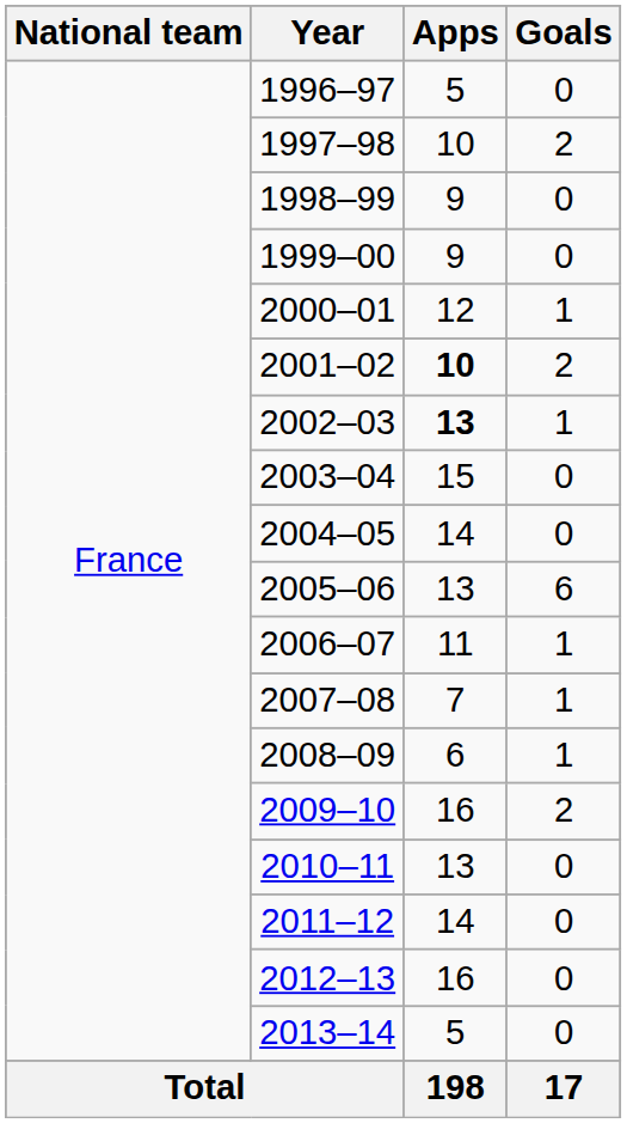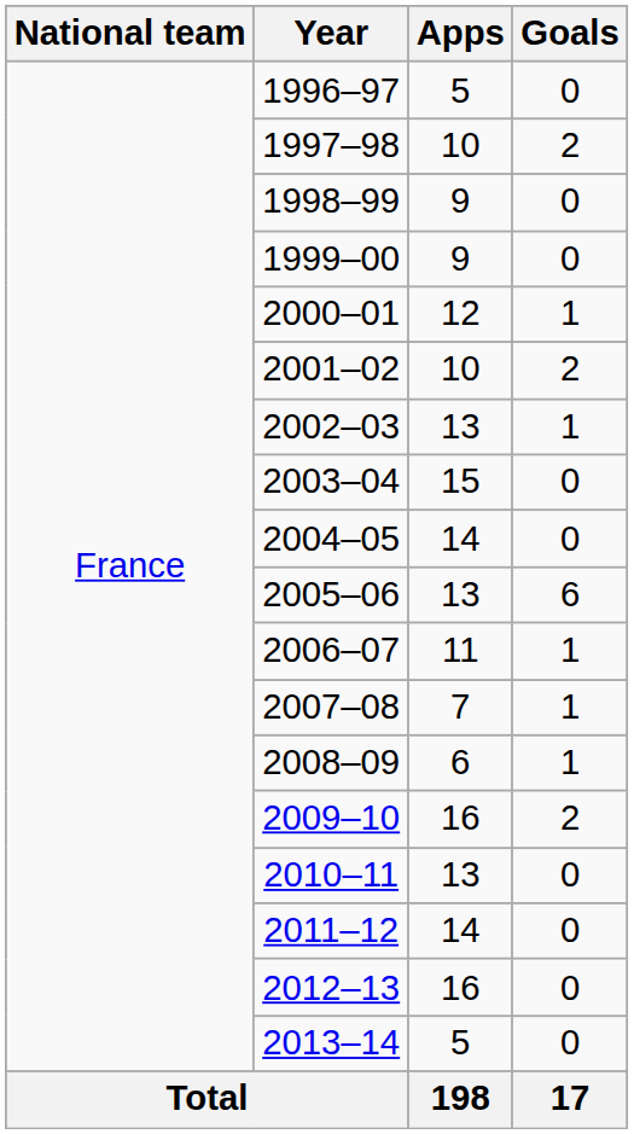2001–02 | Apps: bold -> normal
2002–03 | Apps: bold -> normal
